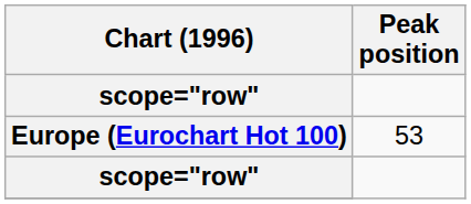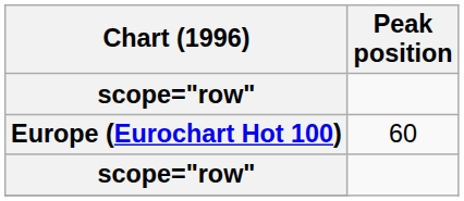Europe (Eurochart Hot 100) | Peak position: 53 -> 60
